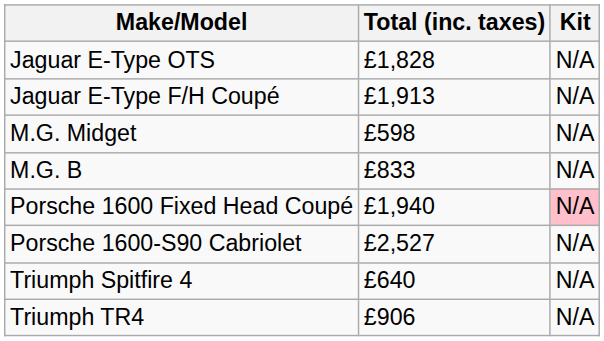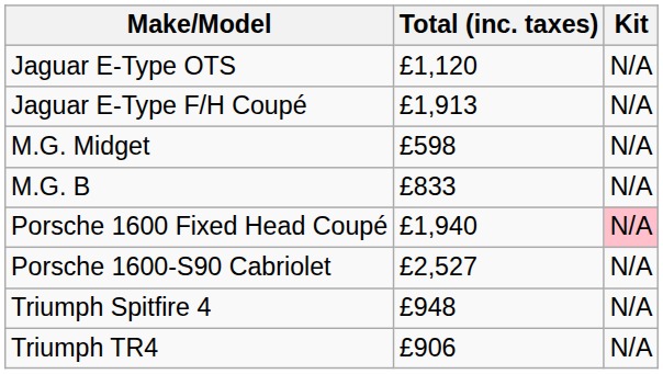Jaguar E-Type OTS | Total (inc. taxes): £1,828 -> £1,120
Triumph Spitfire 4 | Total (inc. taxes): £640 -> £948
